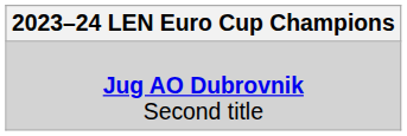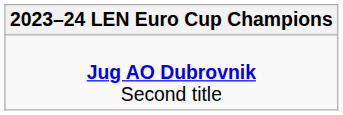row 2 | column 1: lightgrey background -> no background
